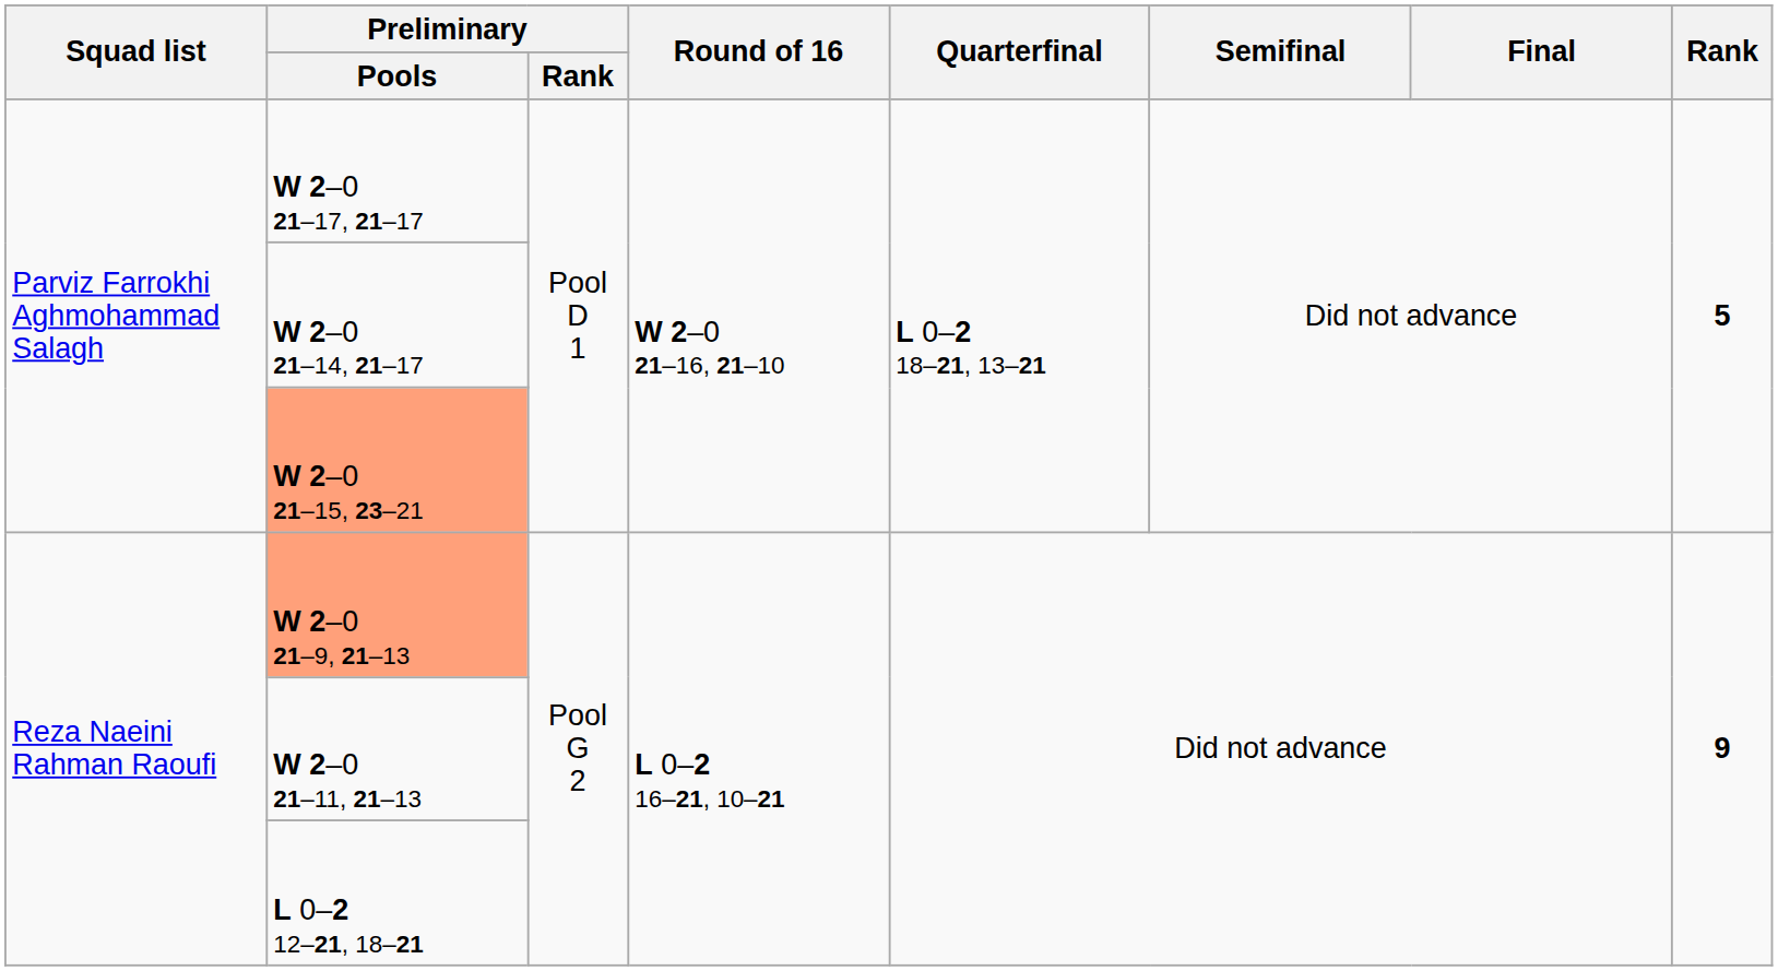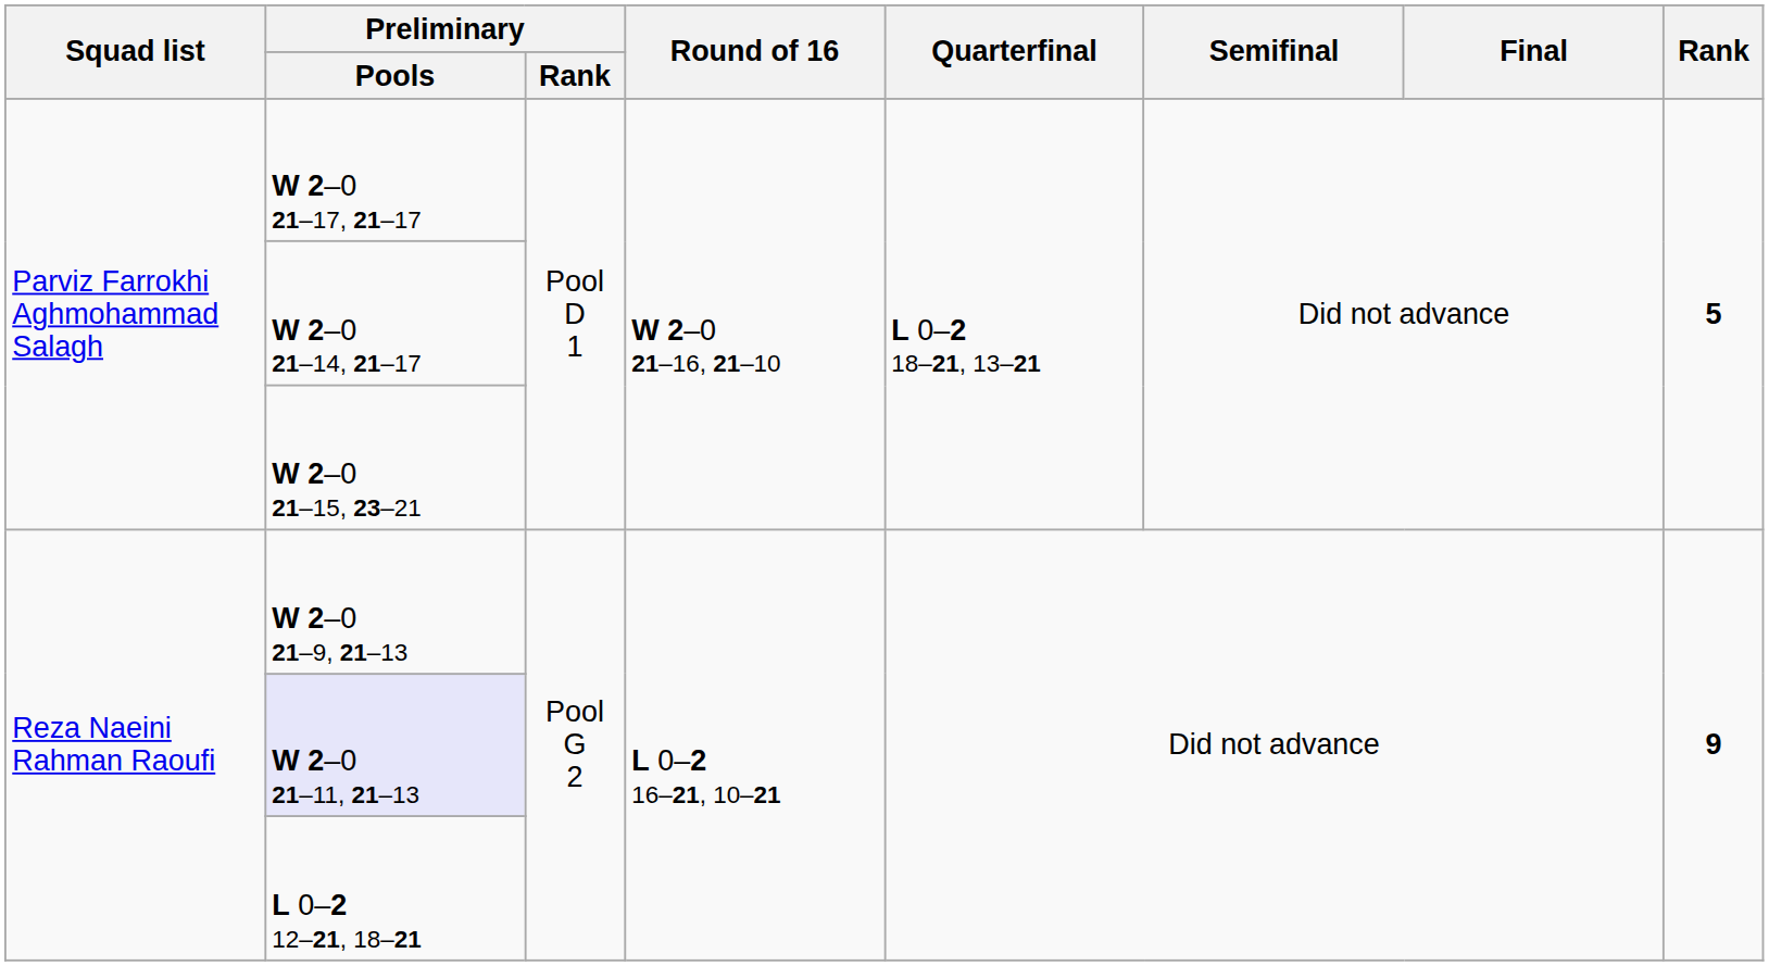W 2–0 21–15, 23–21 | Preliminary / Pools: lightsalmon background -> no background
W 2–0 21–9, 21–13 | Preliminary / Pools: lightsalmon background -> no background
W 2–0 21–11, 21–13 | Preliminary / Pools: no background -> lavender background
